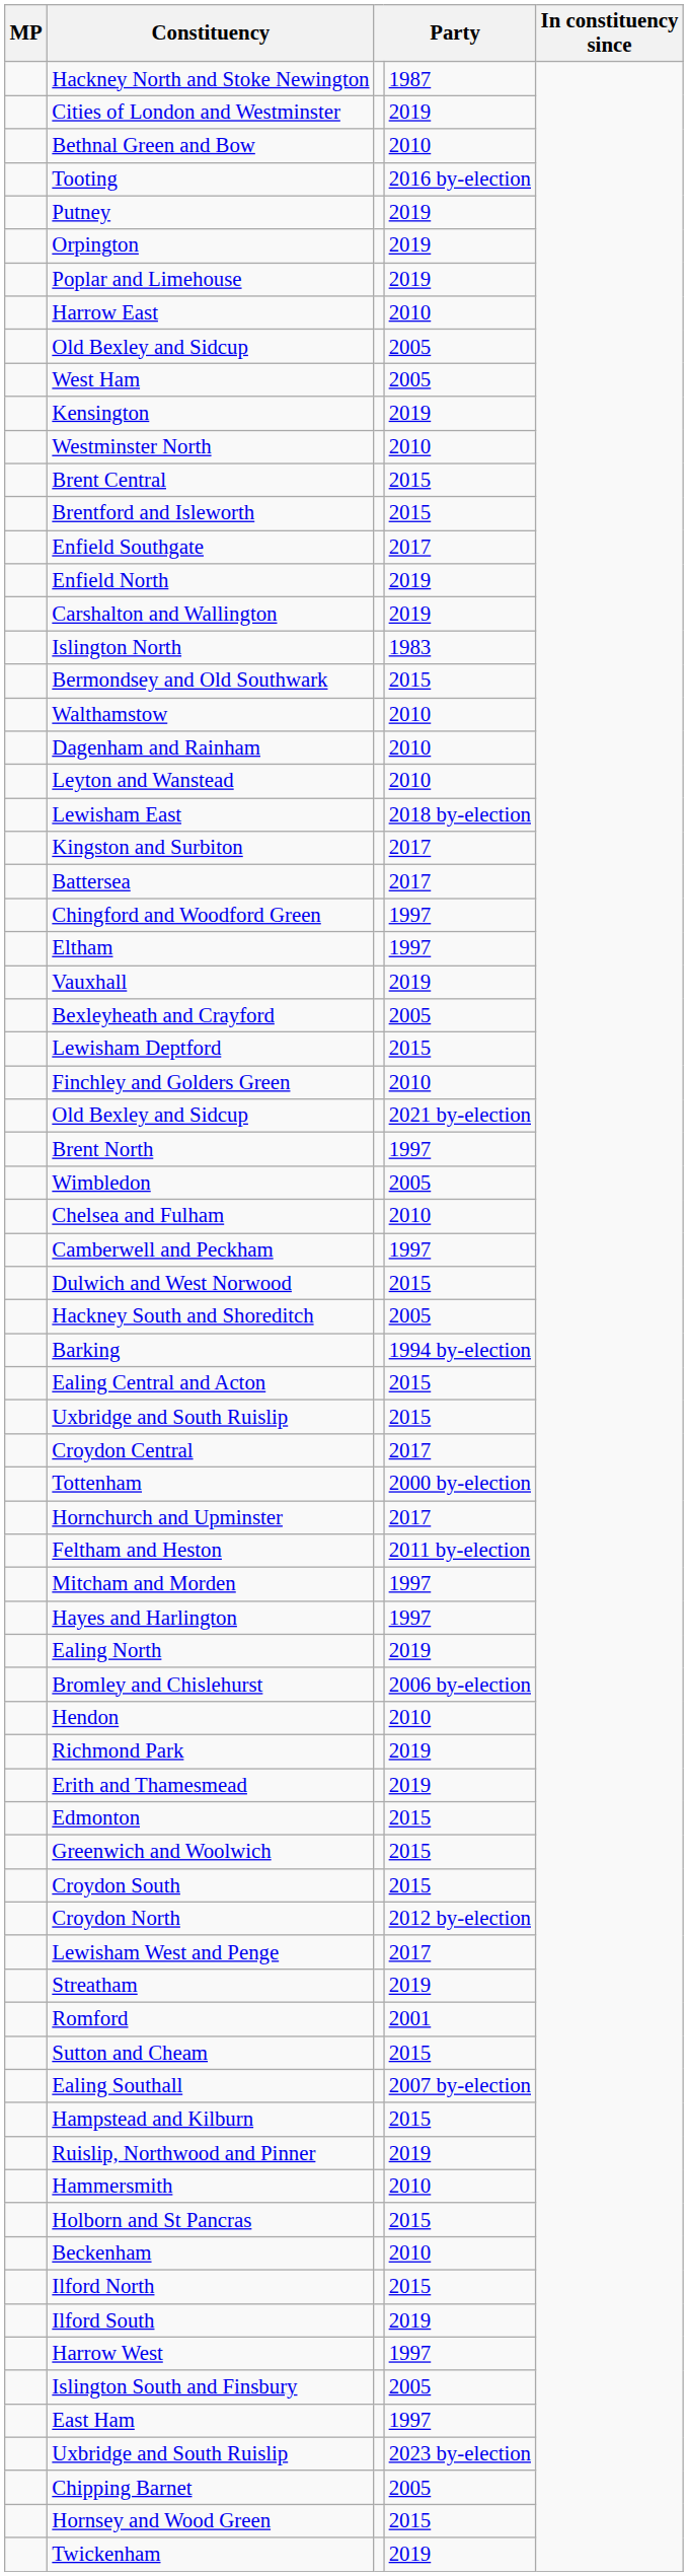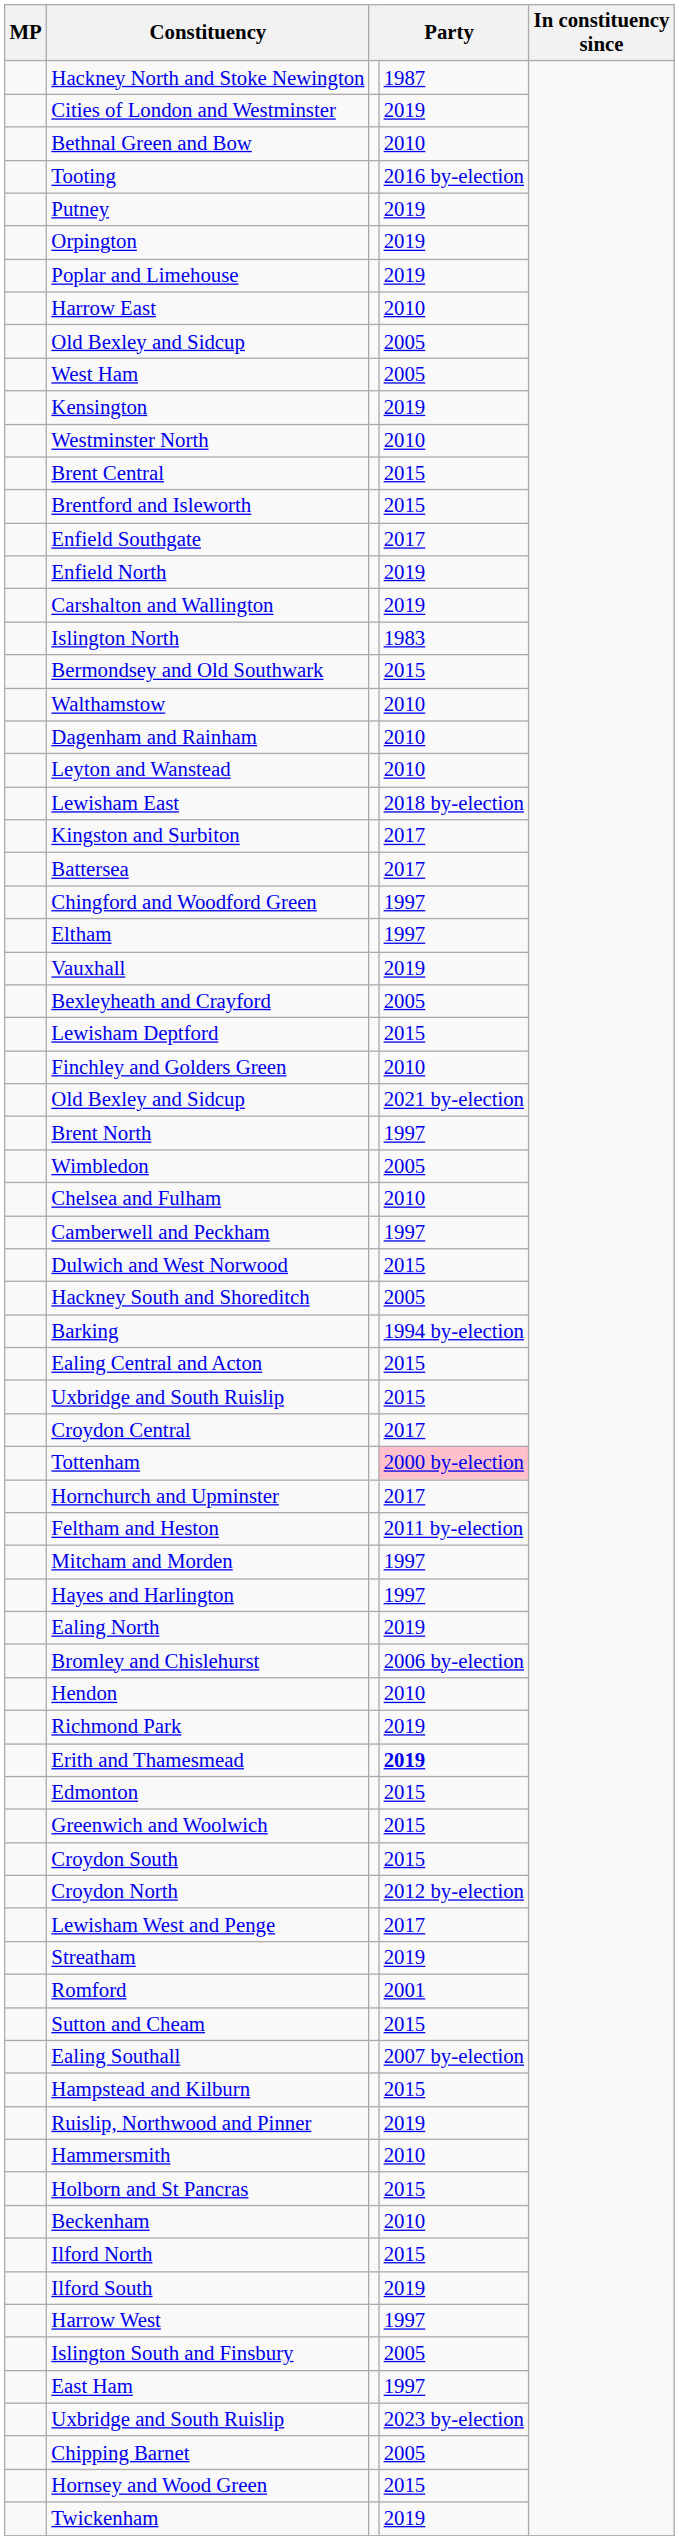Tottenham | column 4: no background -> pink background
Erith and Thamesmead | column 4: normal -> bold
